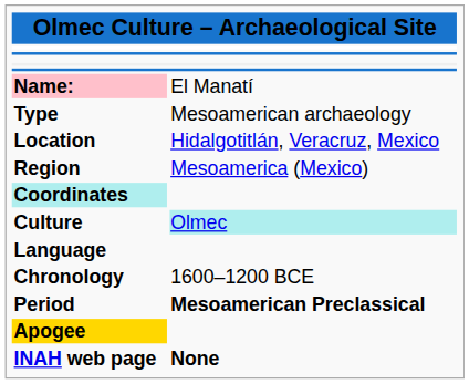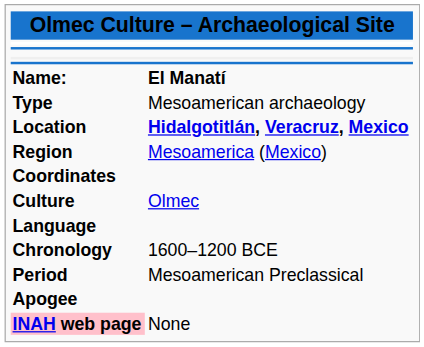Name: | column 1: pink background -> no background
Name: | column 2: normal -> bold
Location | column 2: normal -> bold
Coordinates | column 1: paleturquoise background -> no background
Culture | column 2: paleturquoise background -> no background
Period | column 2: bold -> normal
Apogee | column 1: gold background -> no background
INAH web page | column 1: no background -> pink background
INAH web page | column 2: bold -> normal
